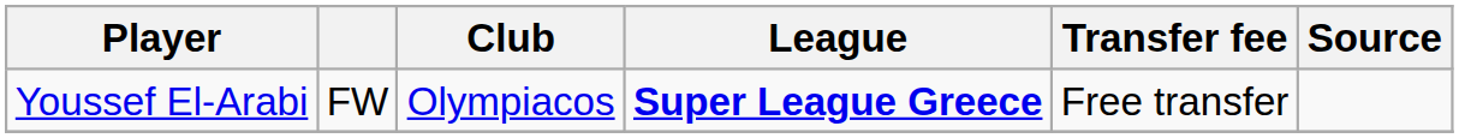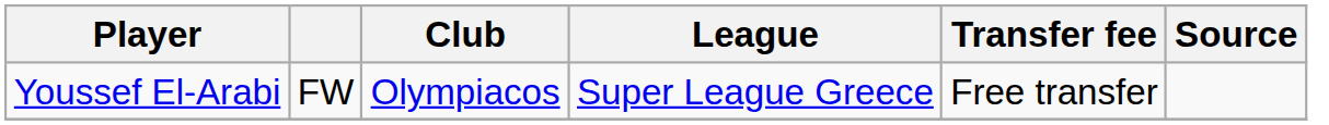Youssef El-Arabi | League: bold -> normal
